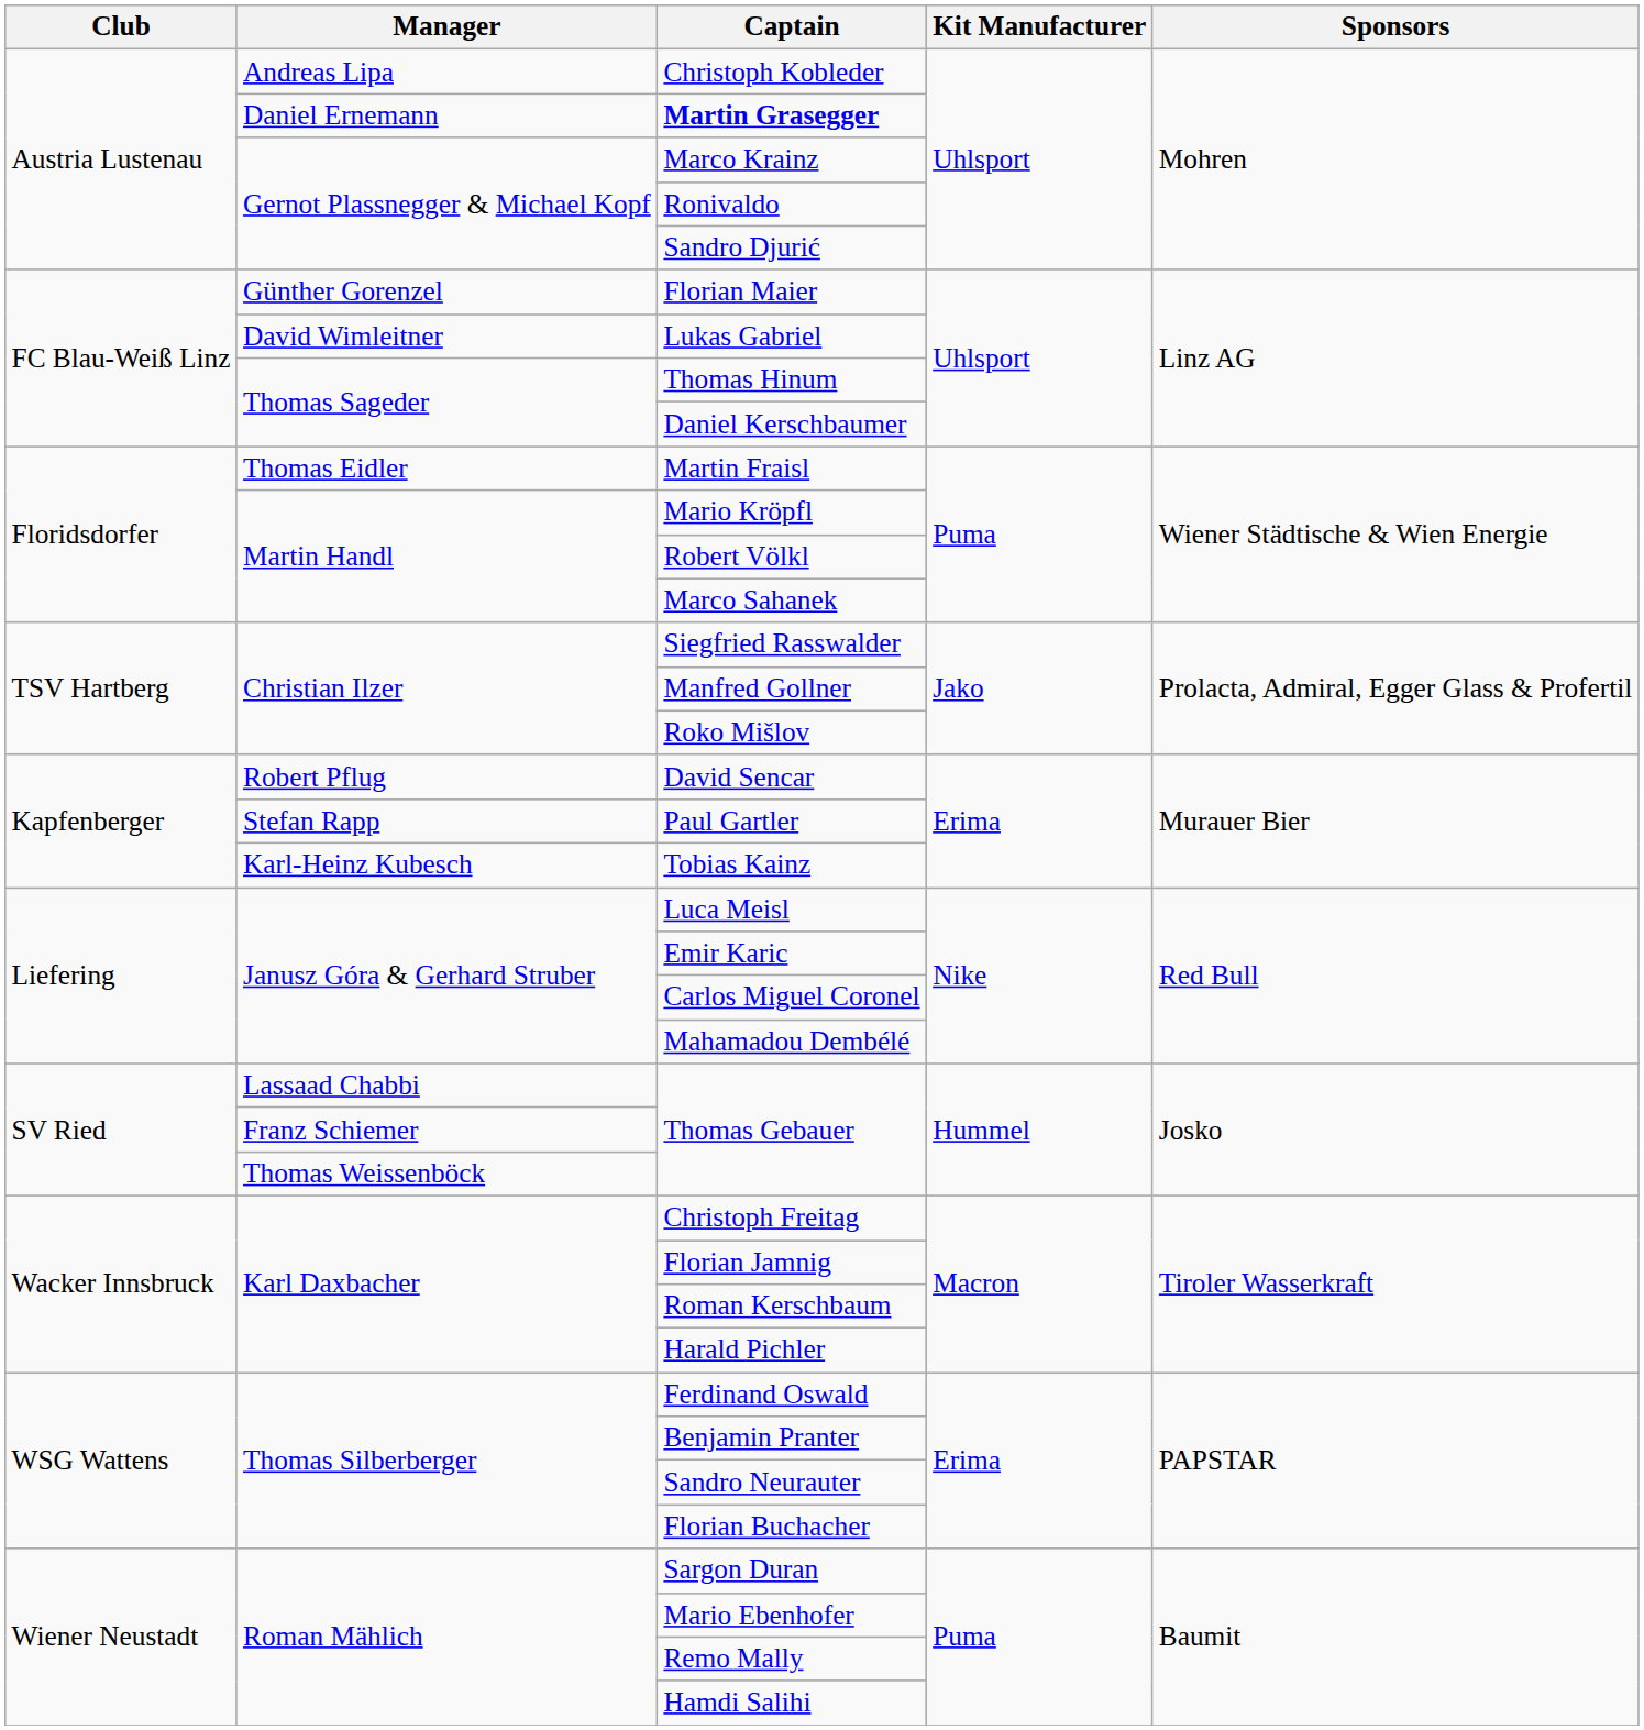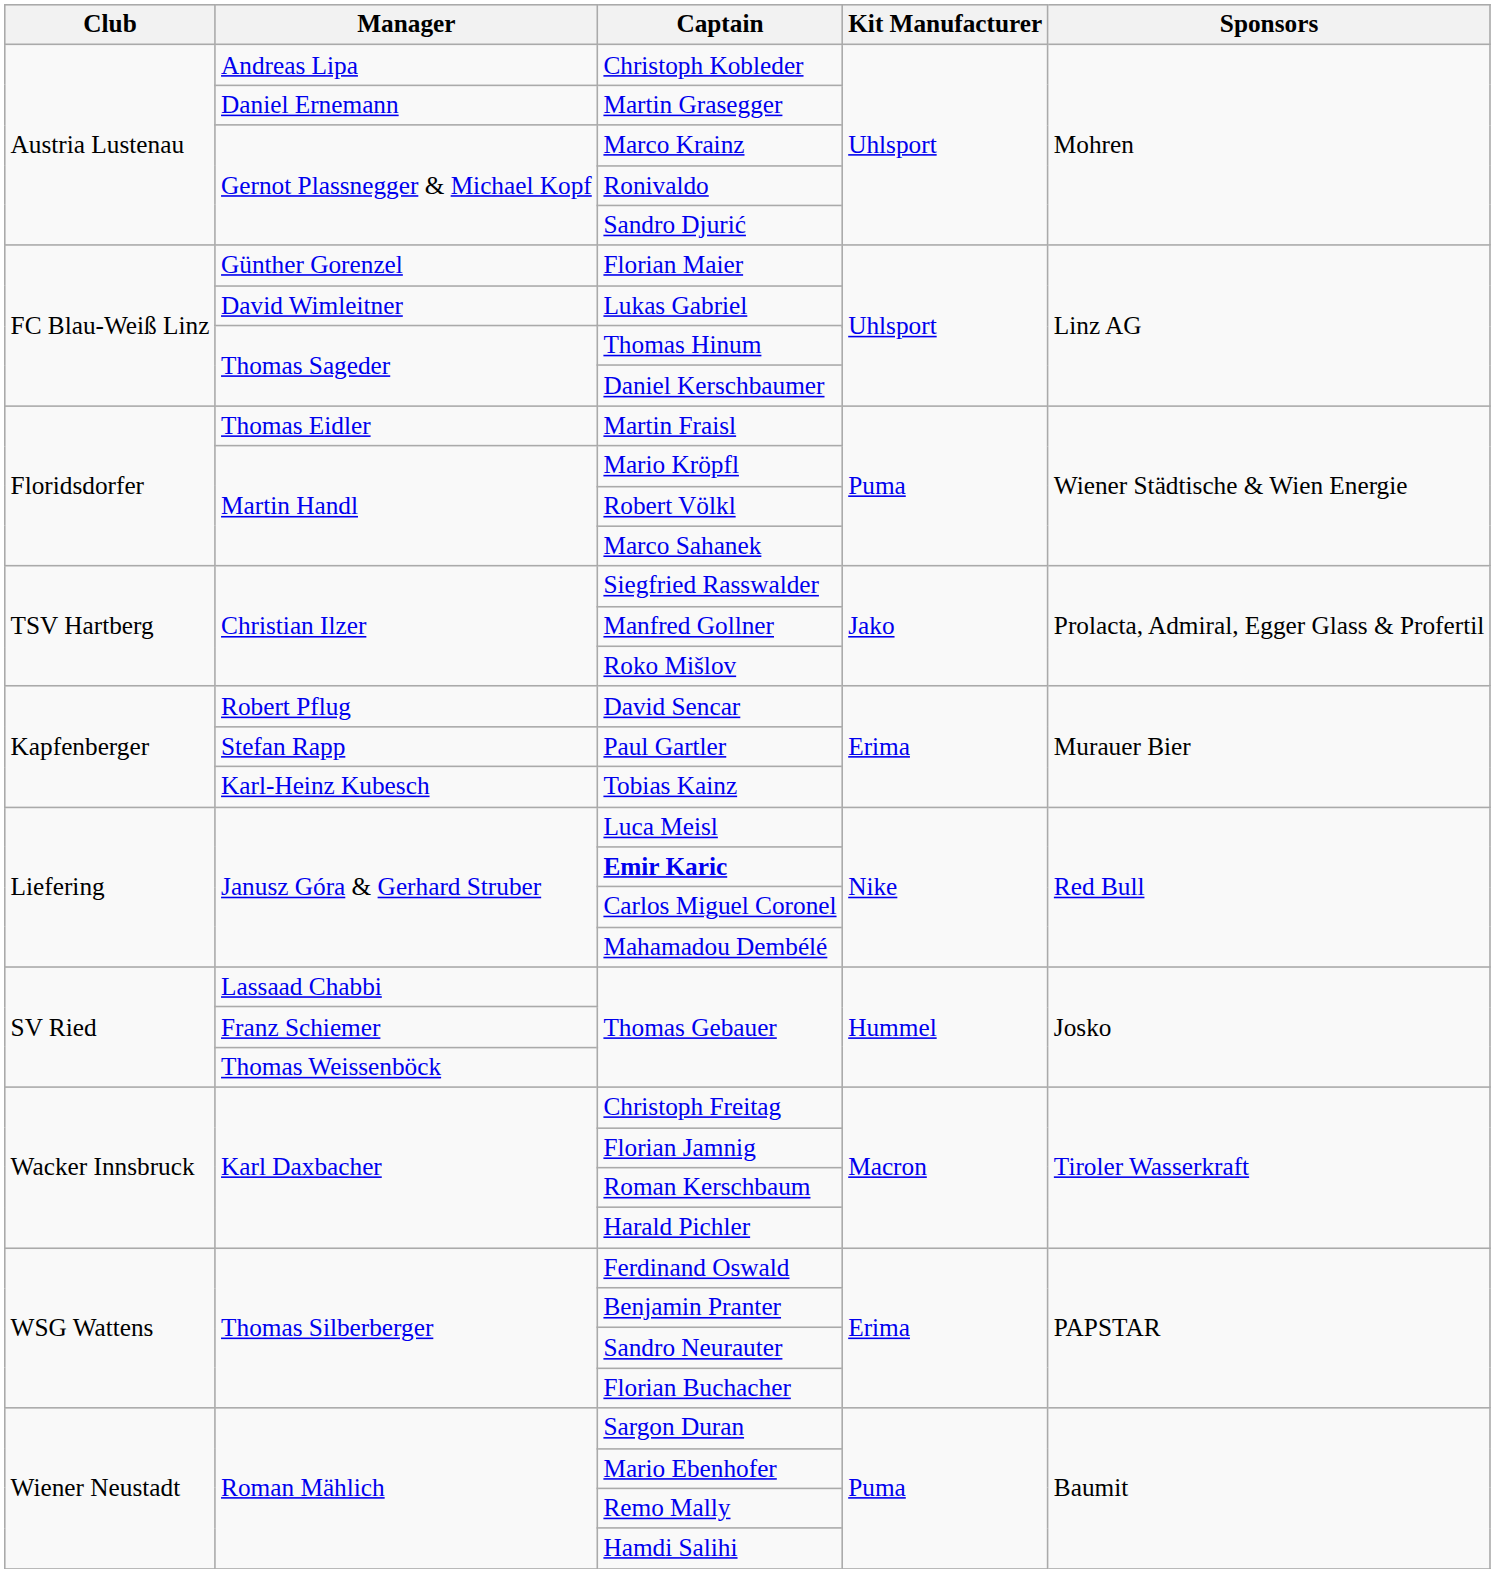Martin Grasegger | Captain: bold -> normal
Emir Karic | Captain: normal -> bold
